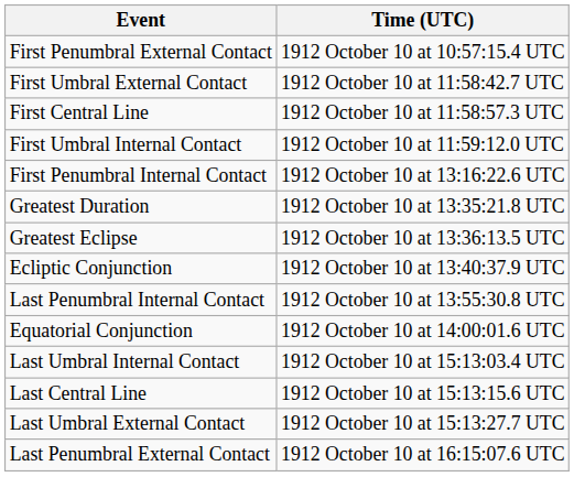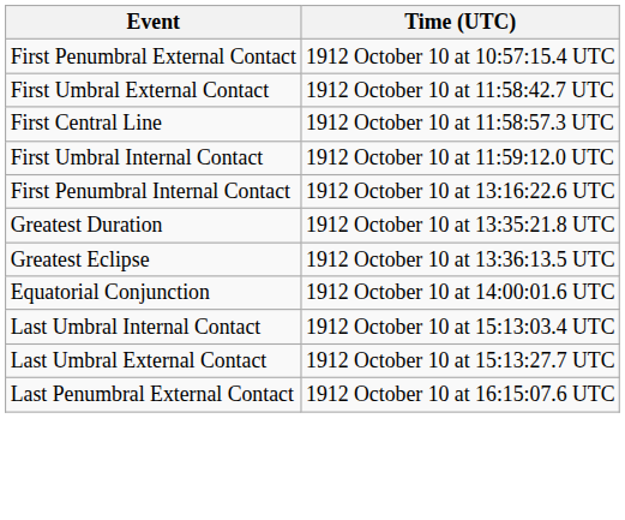- row: Ecliptic Conjunction | 1912 October 10 at 13:40:37.9 UTC
- row: Last Penumbral Internal Contact | 1912 October 10 at 13:55:30.8 UTC
- row: Last Central Line | 1912 October 10 at 15:13:15.6 UTC
